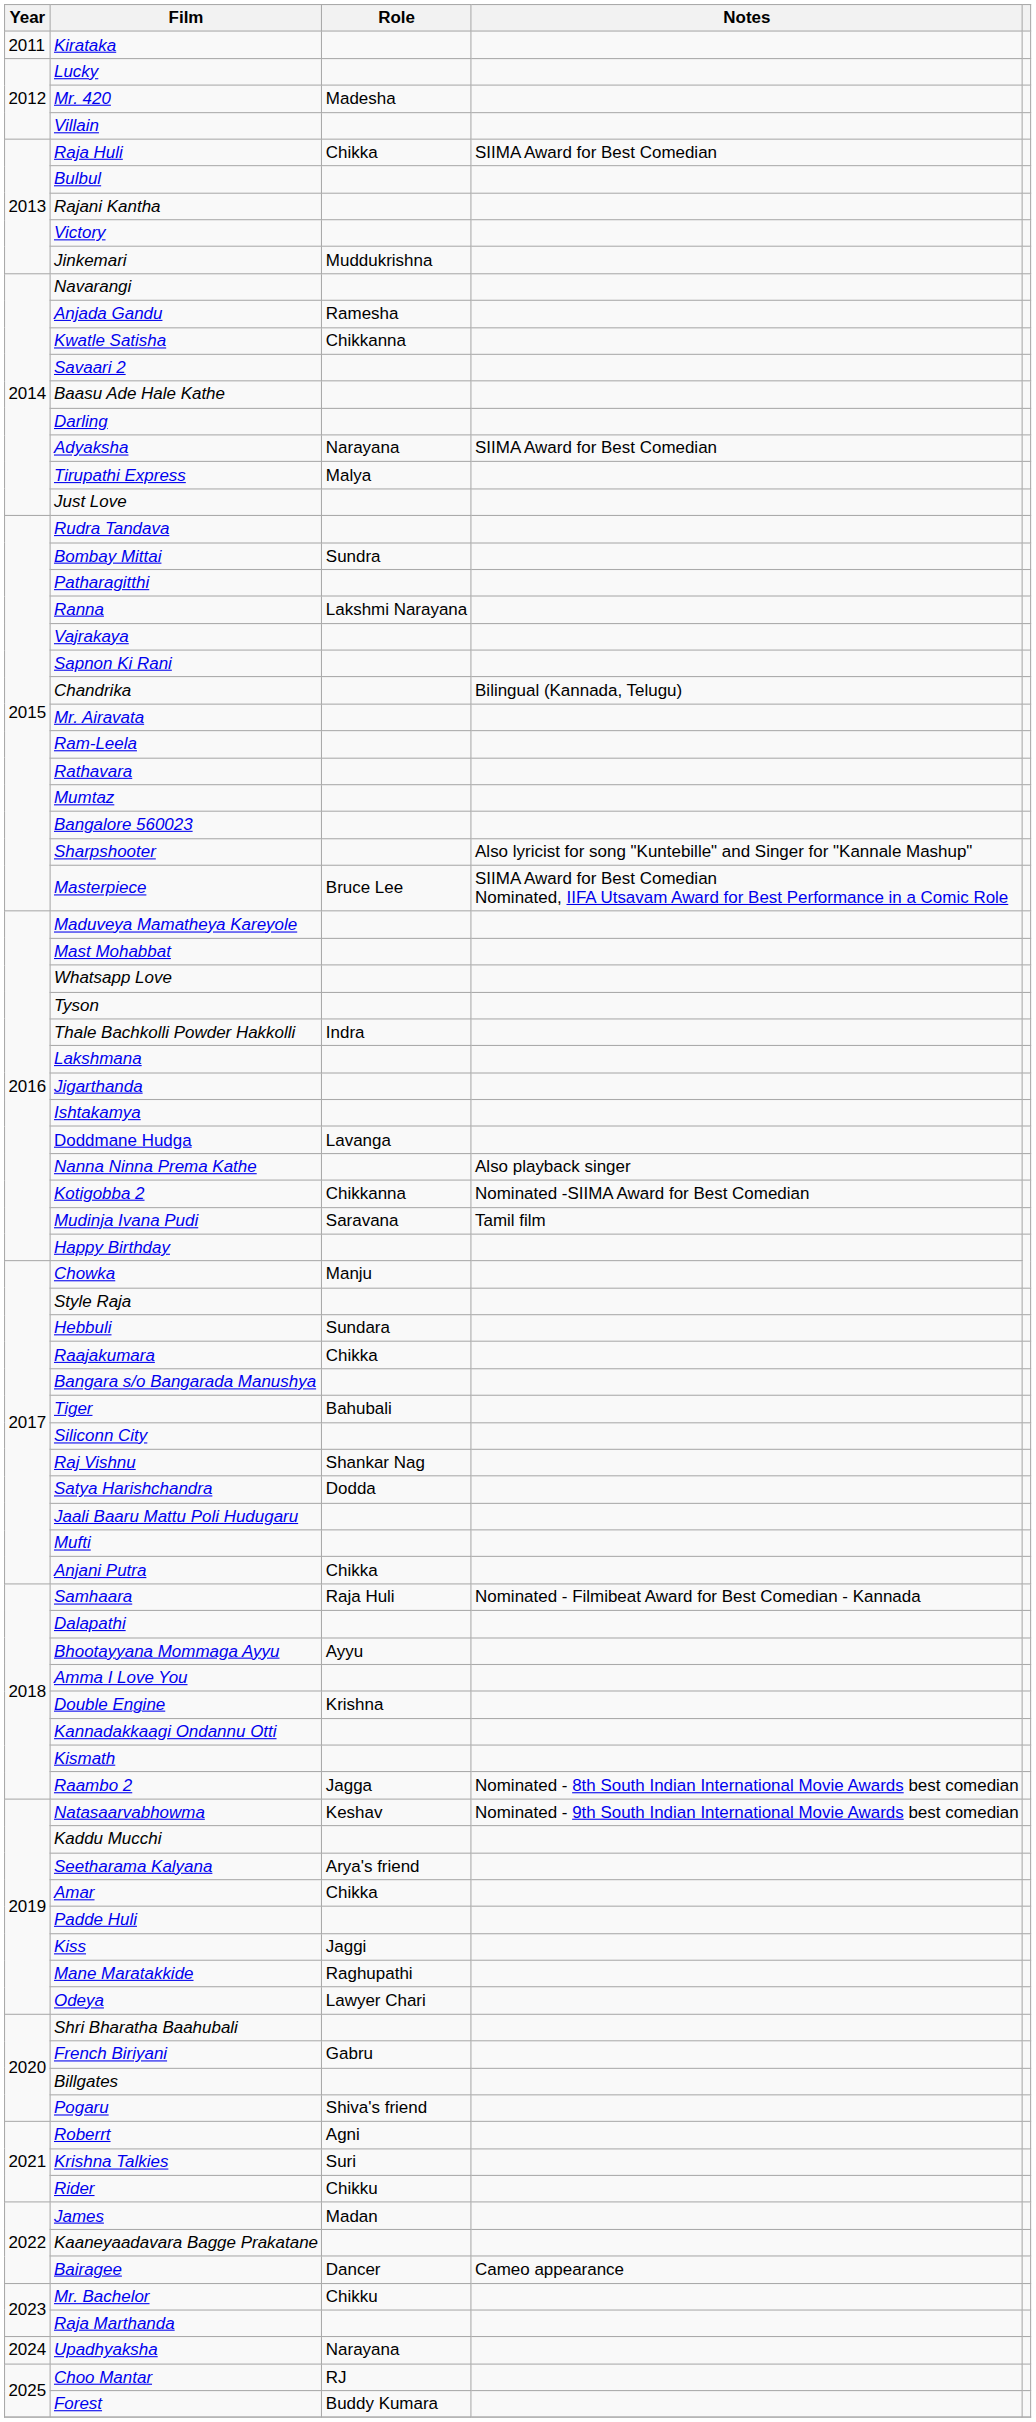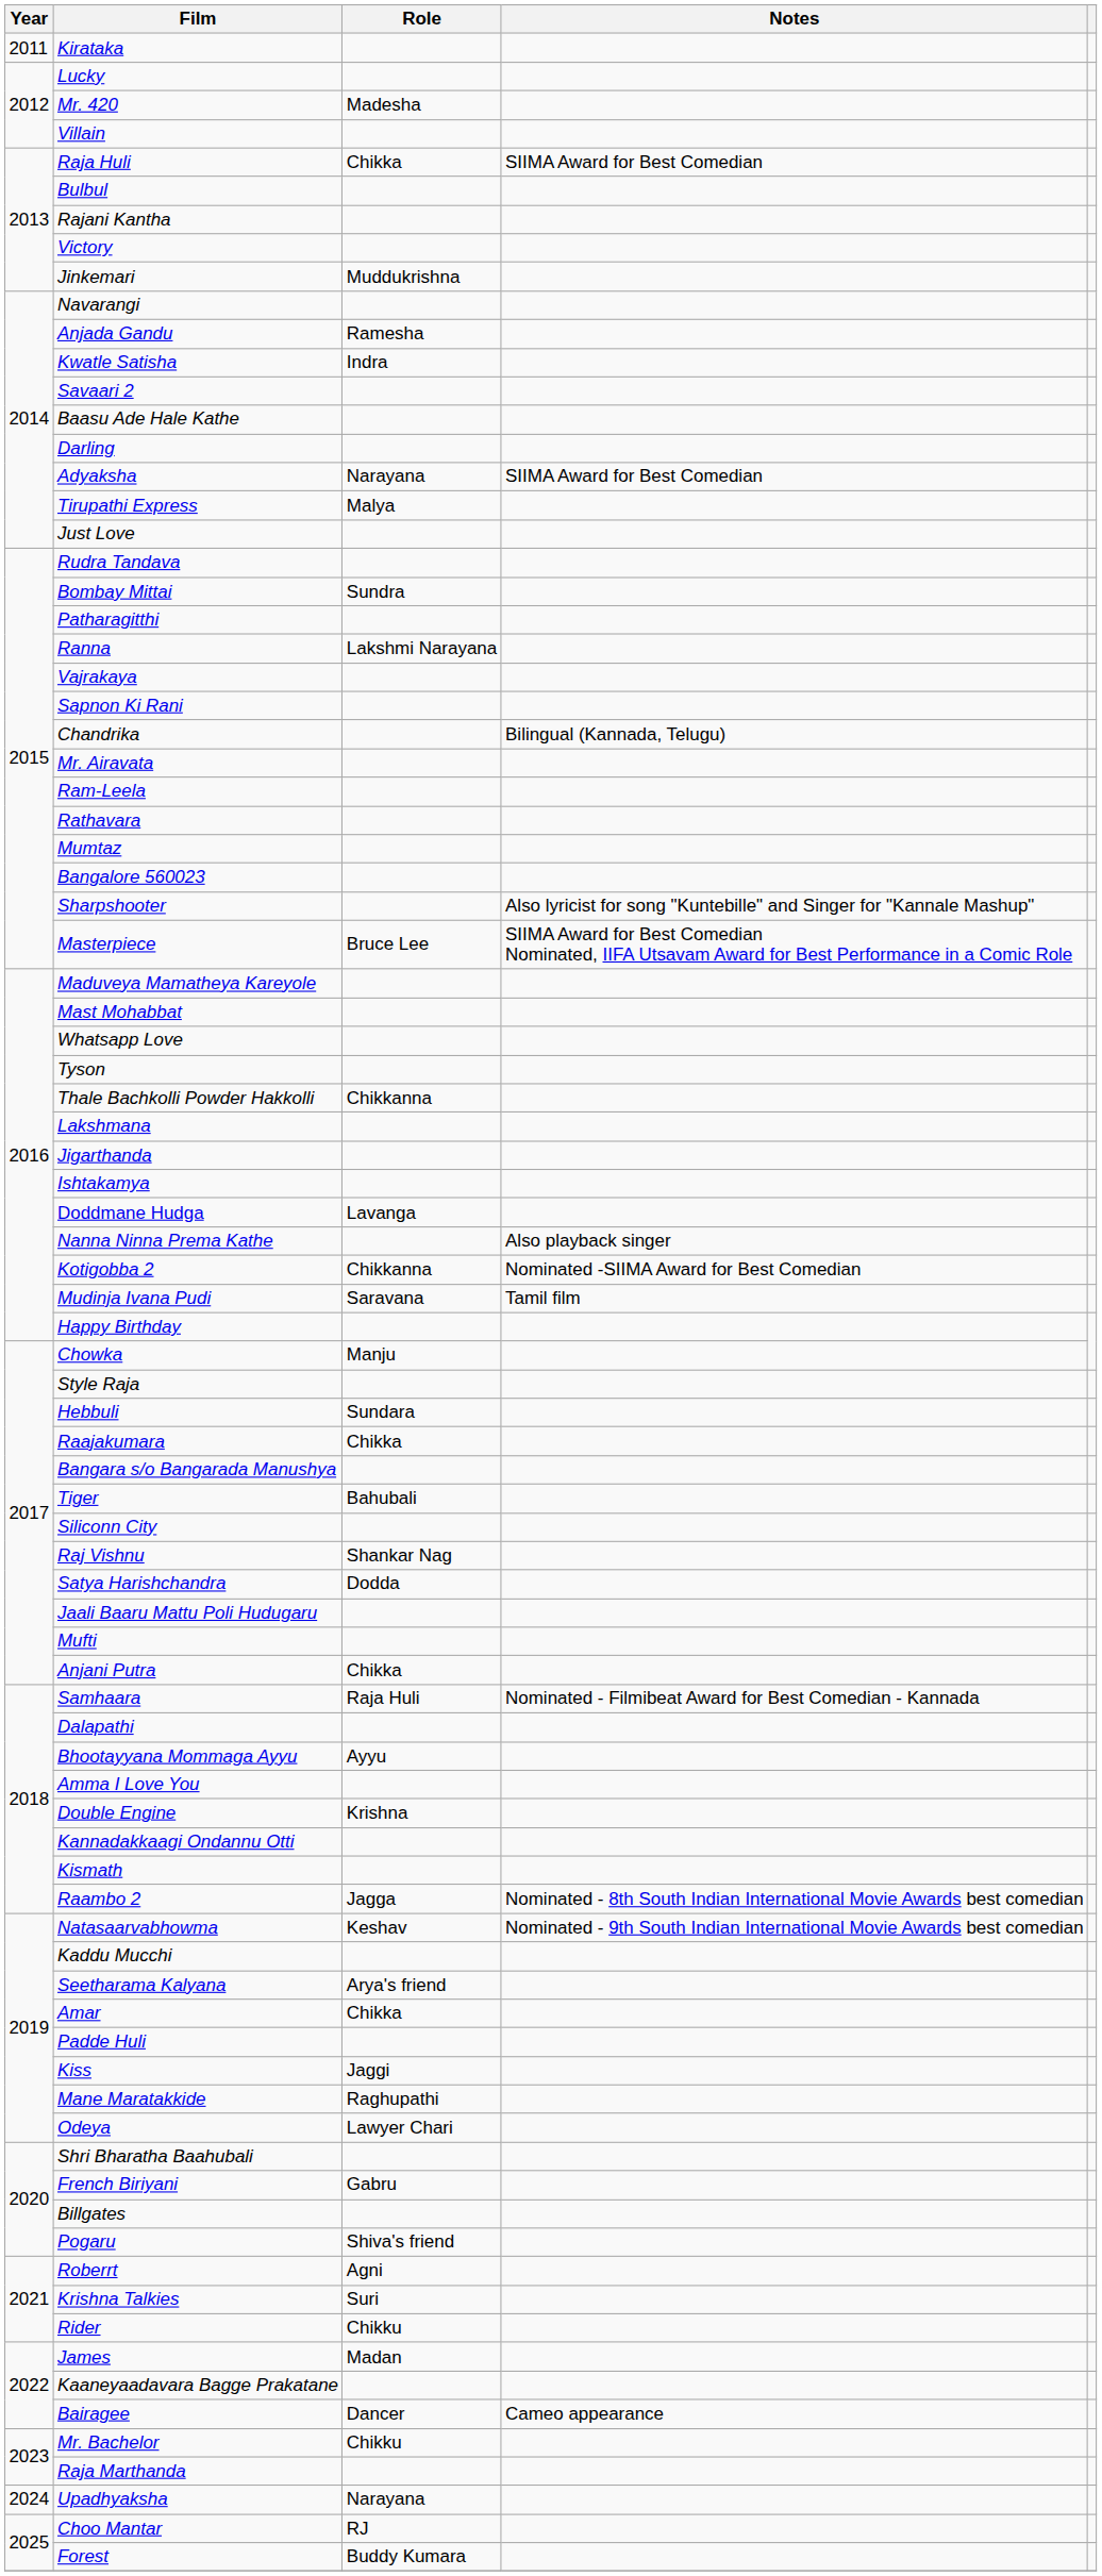Kwatle Satisha | Role: Chikkanna -> Indra
Thale Bachkolli Powder Hakkolli | Role: Indra -> Chikkanna
